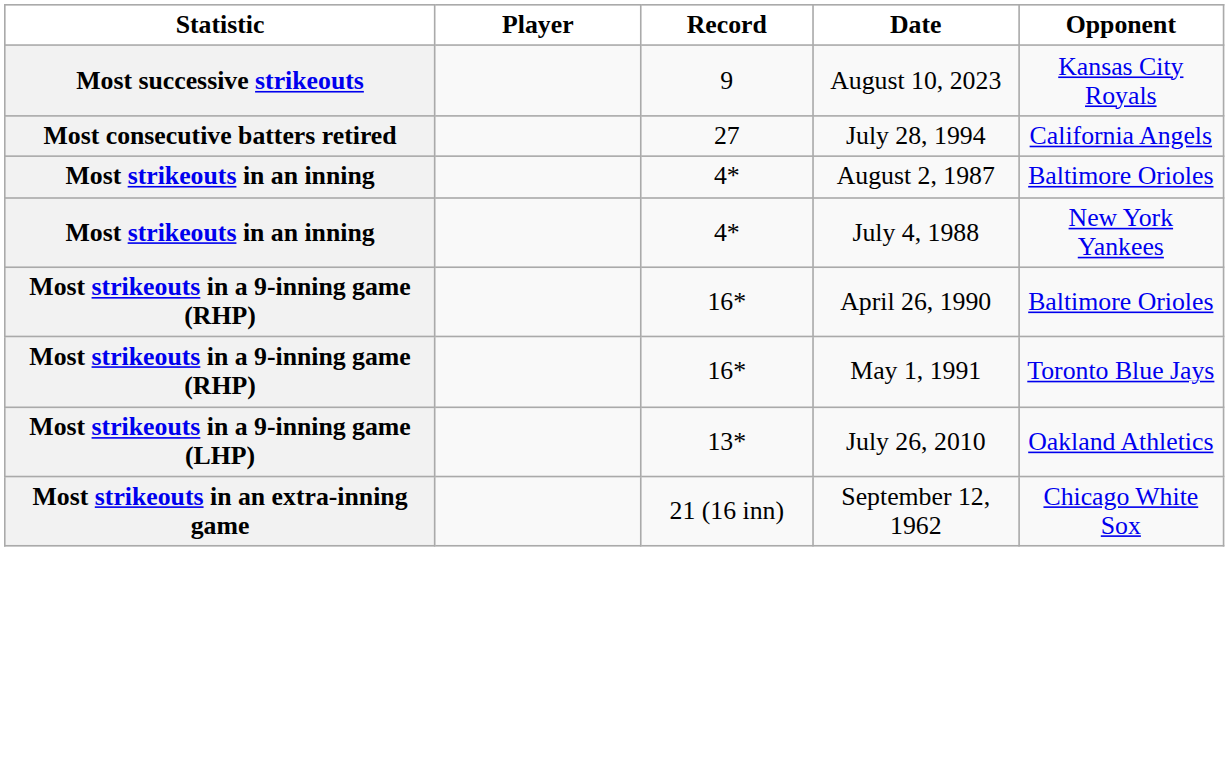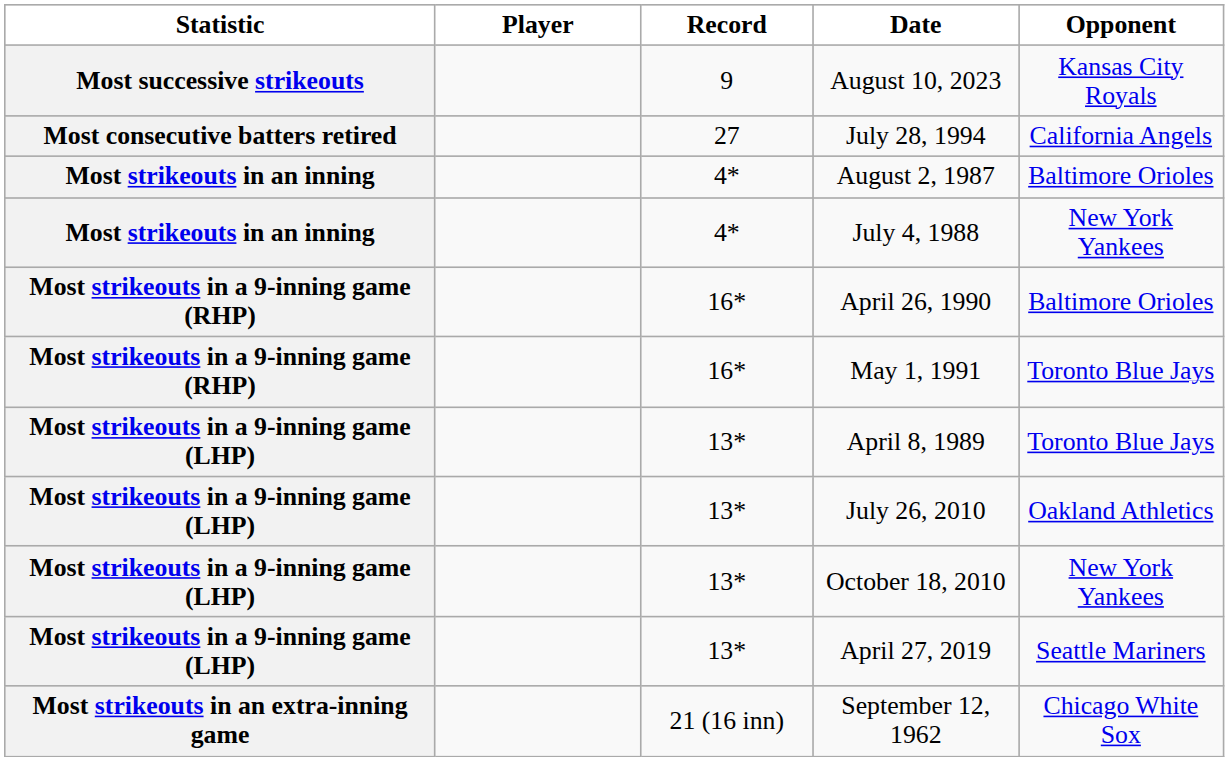+ row: Most strikeouts in a 9-inning game (LHP) | 13* | April 8, 1989 | Toronto Blue Jays
+ row: Most strikeouts in a 9-inning game (LHP) | 13* | October 18, 2010 | New York Yankees
+ row: Most strikeouts in a 9-inning game (LHP) | 13* | April 27, 2019 | Seattle Mariners
